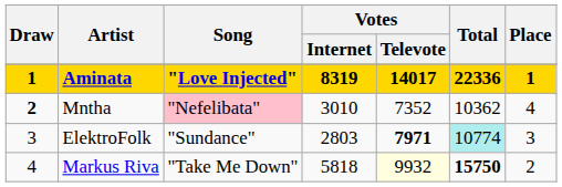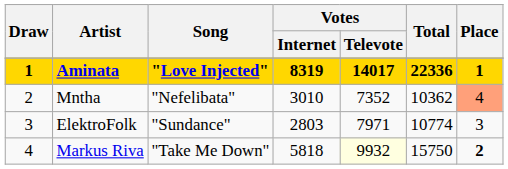Mntha | Draw: bold -> normal
Mntha | Song: pink background -> no background
Mntha | Place: no background -> lightsalmon background
ElektroFolk | Votes / Televote: bold -> normal
ElektroFolk | Total: paleturquoise background -> no background
Markus Riva | Total: bold -> normal
Markus Riva | Place: normal -> bold
